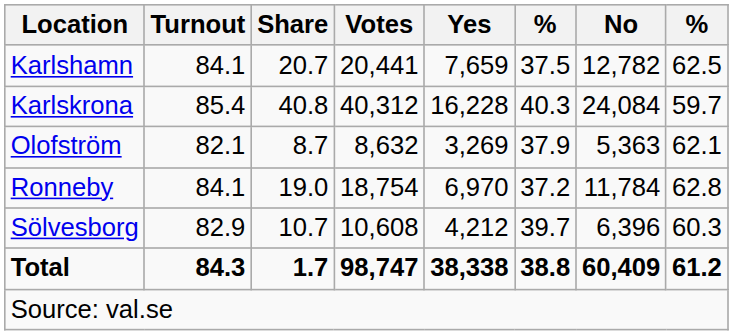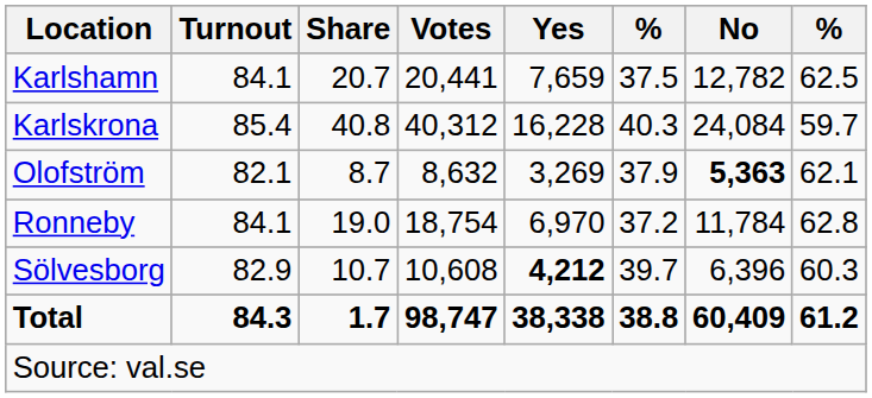Olofström | No: normal -> bold
Sölvesborg | Yes: normal -> bold
